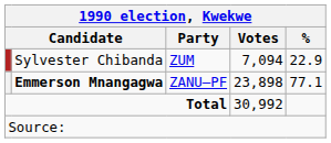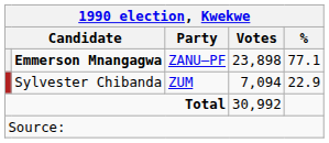rows swapped: Emmerson Mnangagwa <-> Sylvester Chibanda
